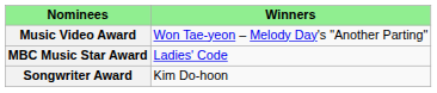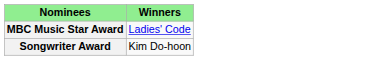- row: Music Video Award | Won Tae-yeon – Melody Day's "Another Parting"
